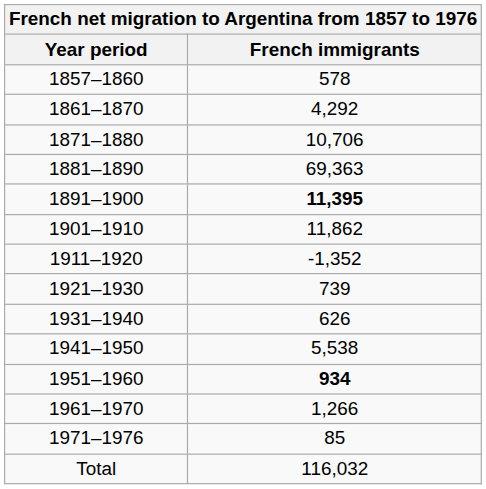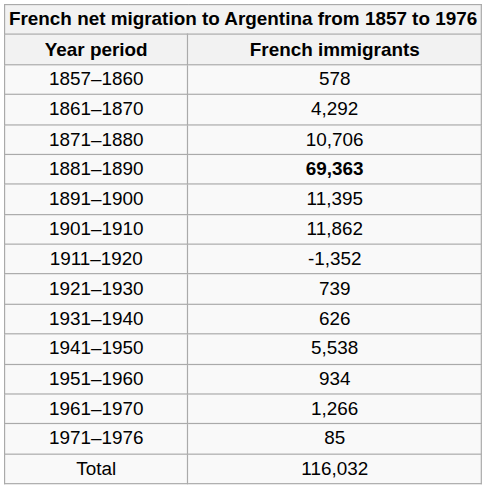1881–1890 | French immigrants: normal -> bold
1891–1900 | French immigrants: bold -> normal
1951–1960 | French immigrants: bold -> normal
